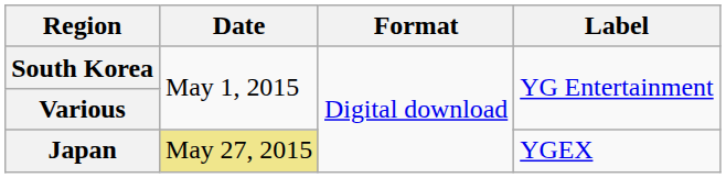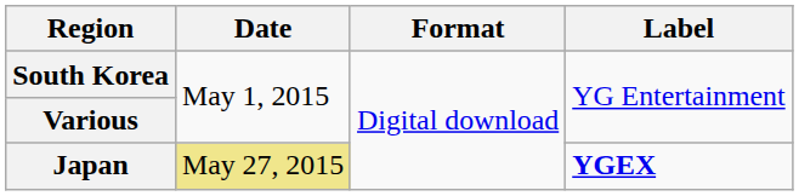Japan | Label: normal -> bold
